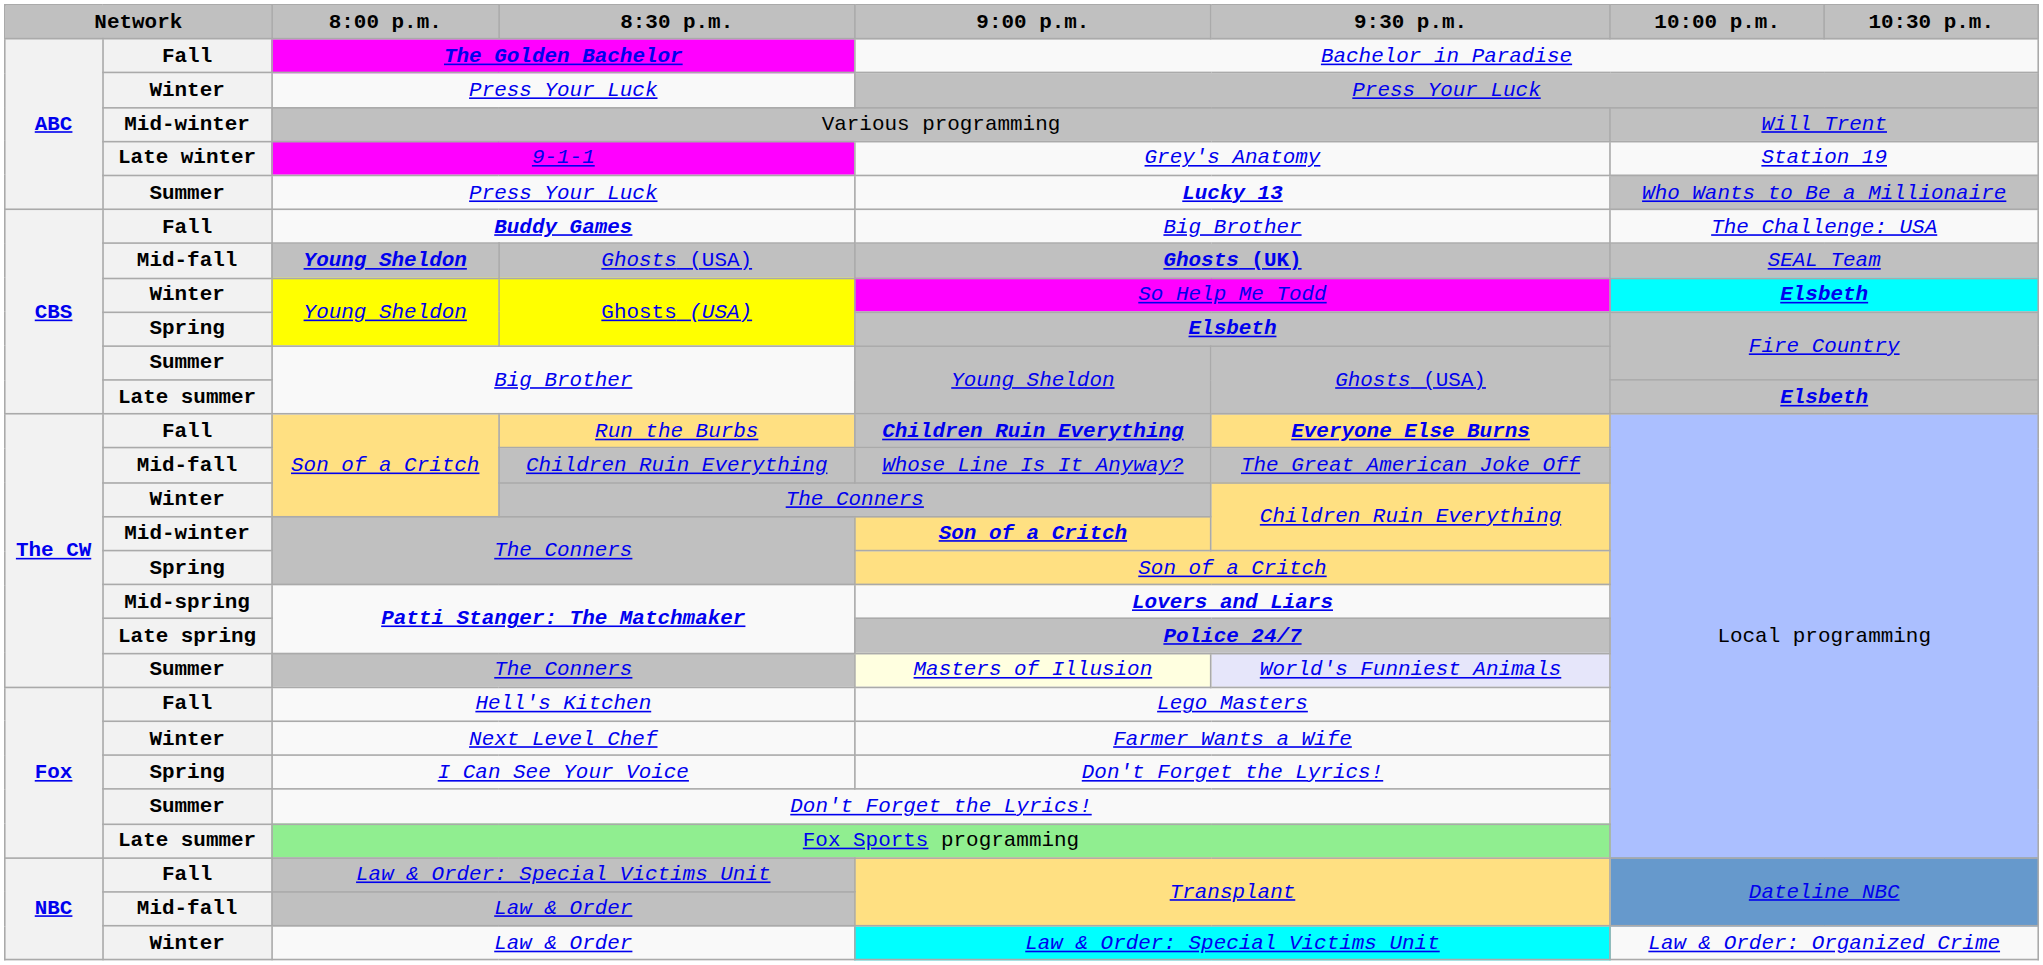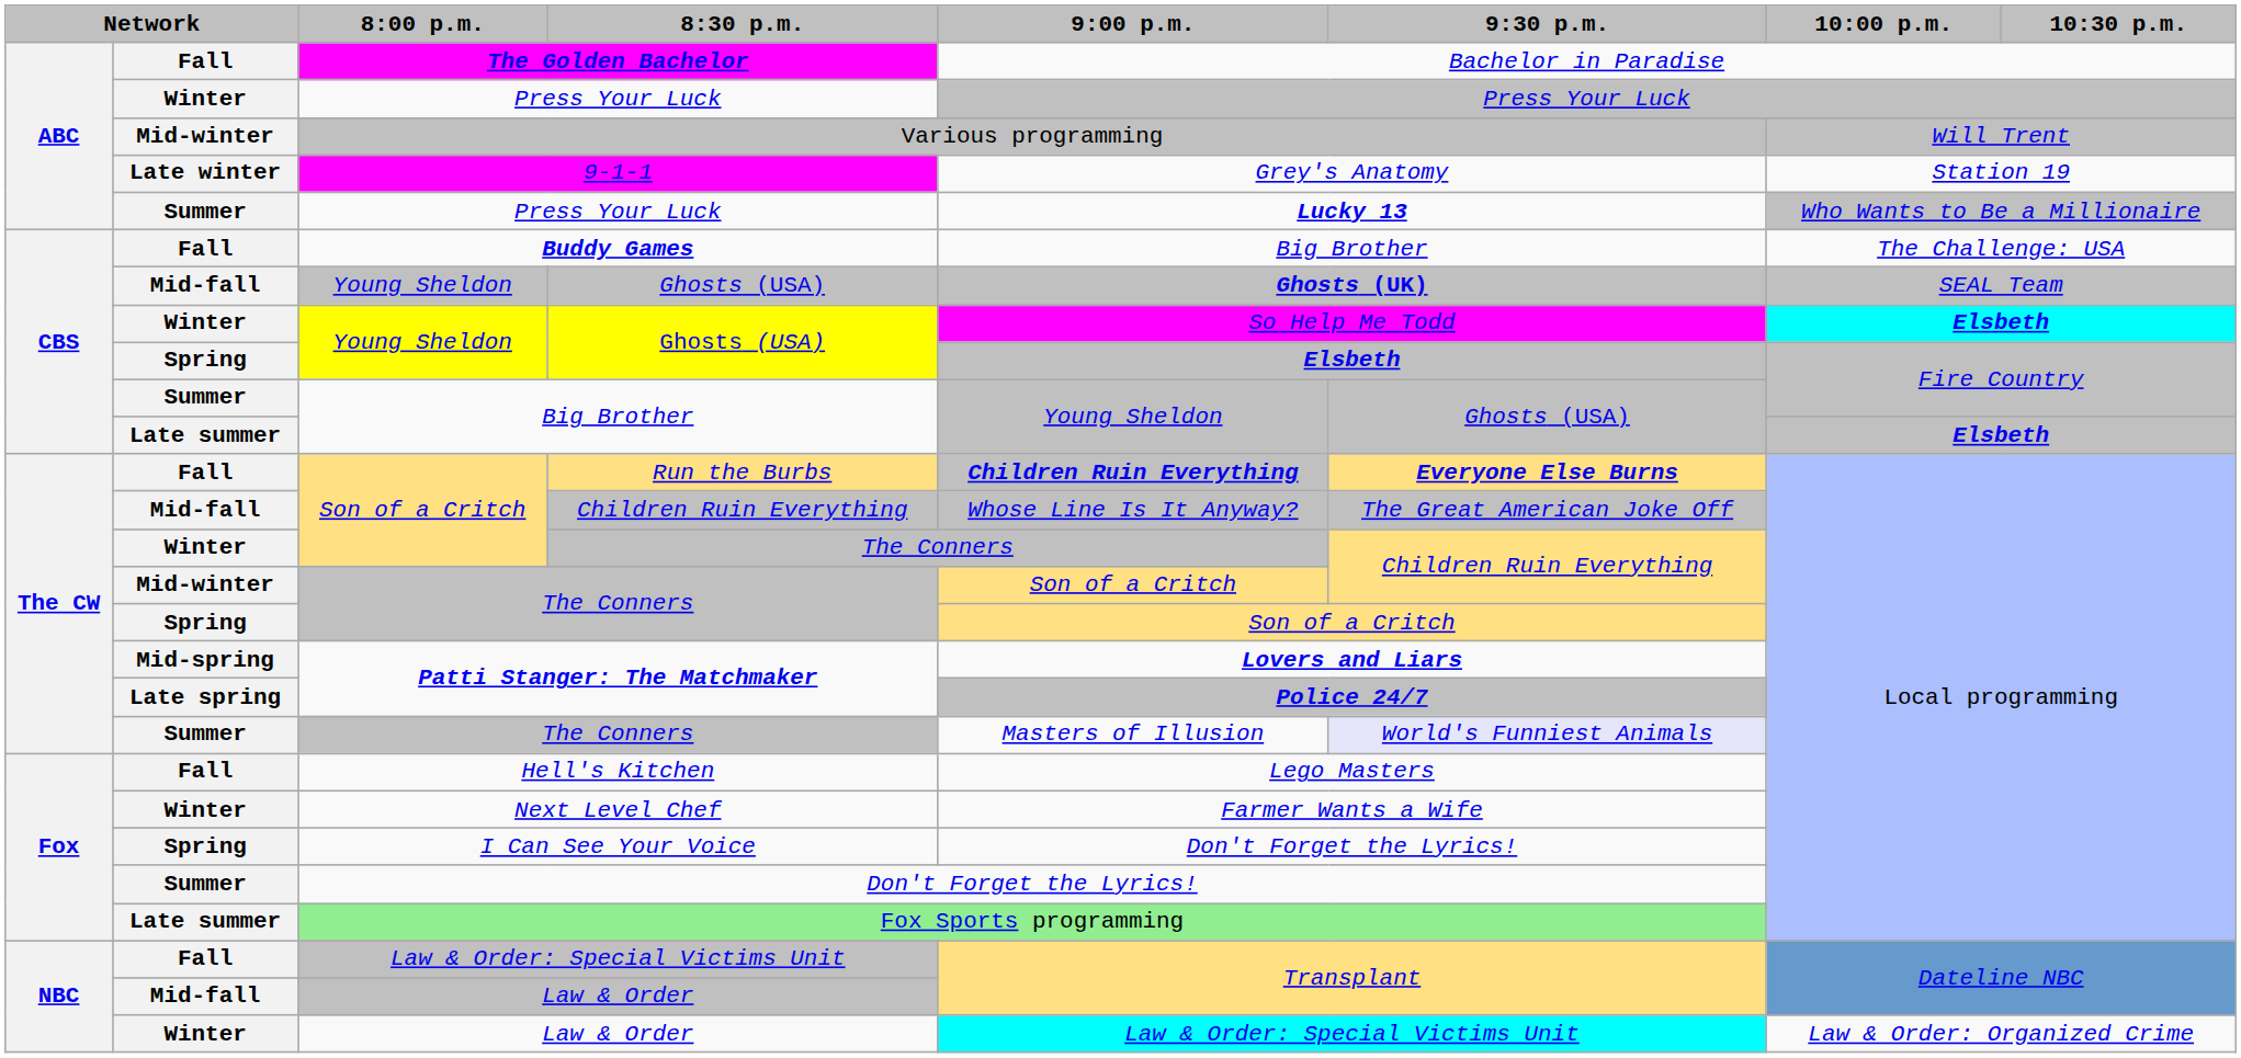Mid-fall / Ghosts (USA) | 8:00 p.m.: bold -> normal
Mid-winter / The Conners | 9:00 p.m.: bold -> normal
Summer / The Conners | 9:00 p.m.: lightyellow background -> no background
